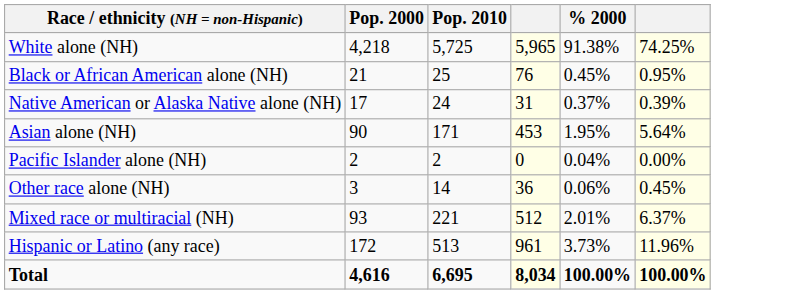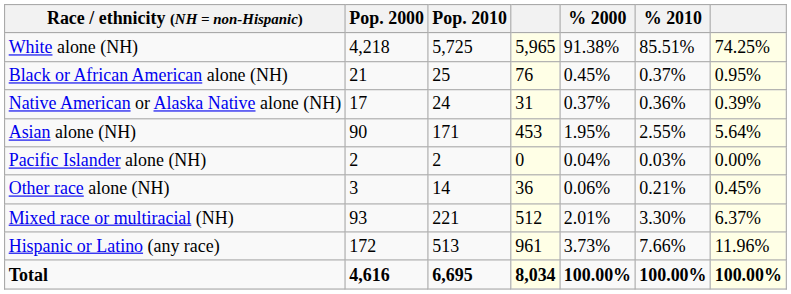+ column: % 2010 | 85.51% | 0.37% | 0.36% | 2.55% | 0.03% | 0.21% | 3.30% | 7.66% | 100.00%
